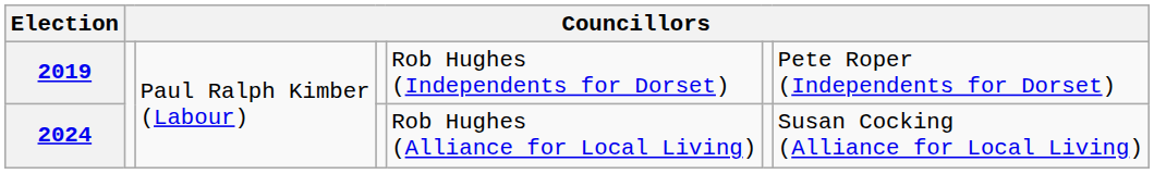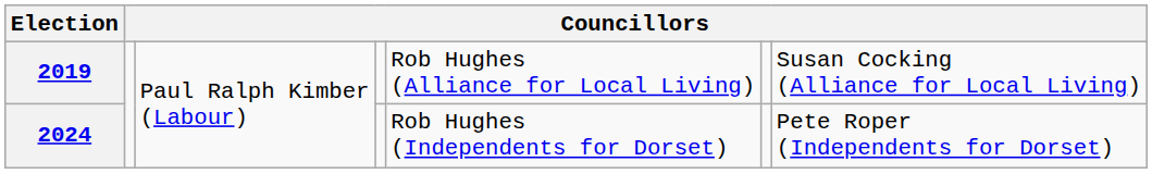2019 | column 5: Rob Hughes (Independents for Dorset) -> Rob Hughes (Alliance for Local Living)
2019 | column 7: Pete Roper (Independents for Dorset) -> Susan Cocking (Alliance for Local Living)
2024 | column 5: Rob Hughes (Alliance for Local Living) -> Rob Hughes (Independents for Dorset)
2024 | column 7: Susan Cocking (Alliance for Local Living) -> Pete Roper (Independents for Dorset)
